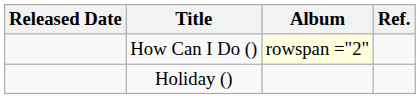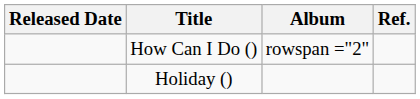How Can I Do () | Album: lightyellow background -> no background
